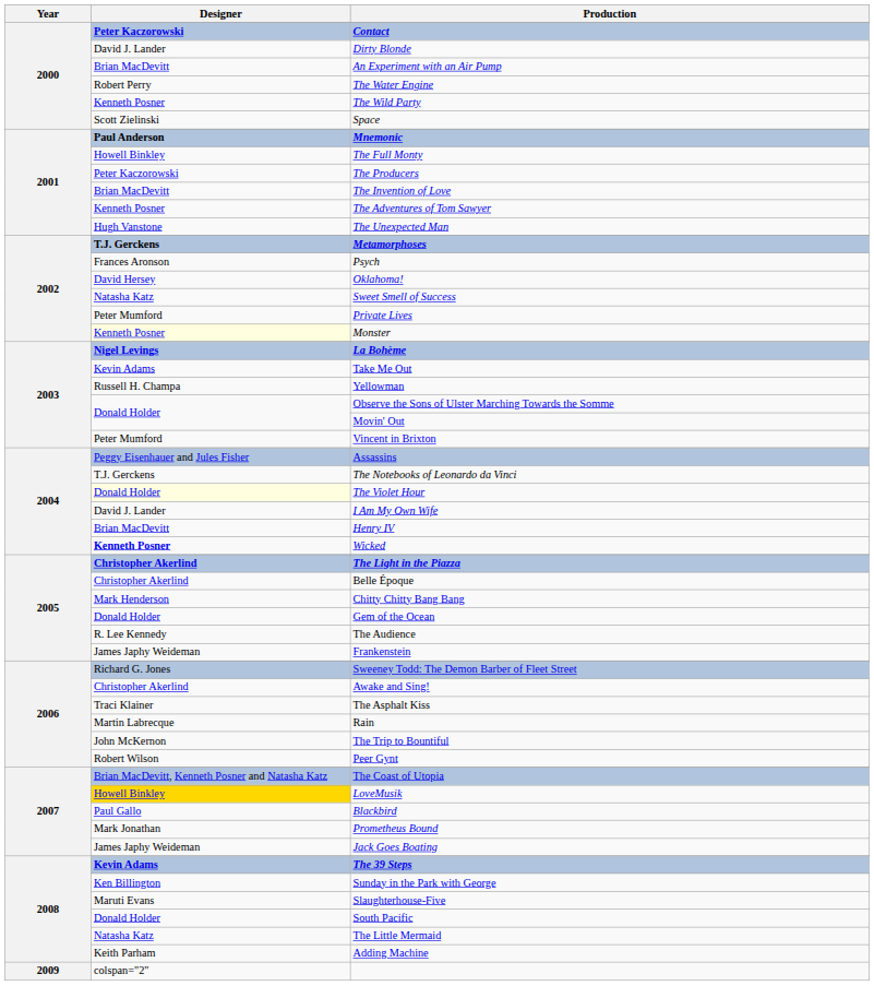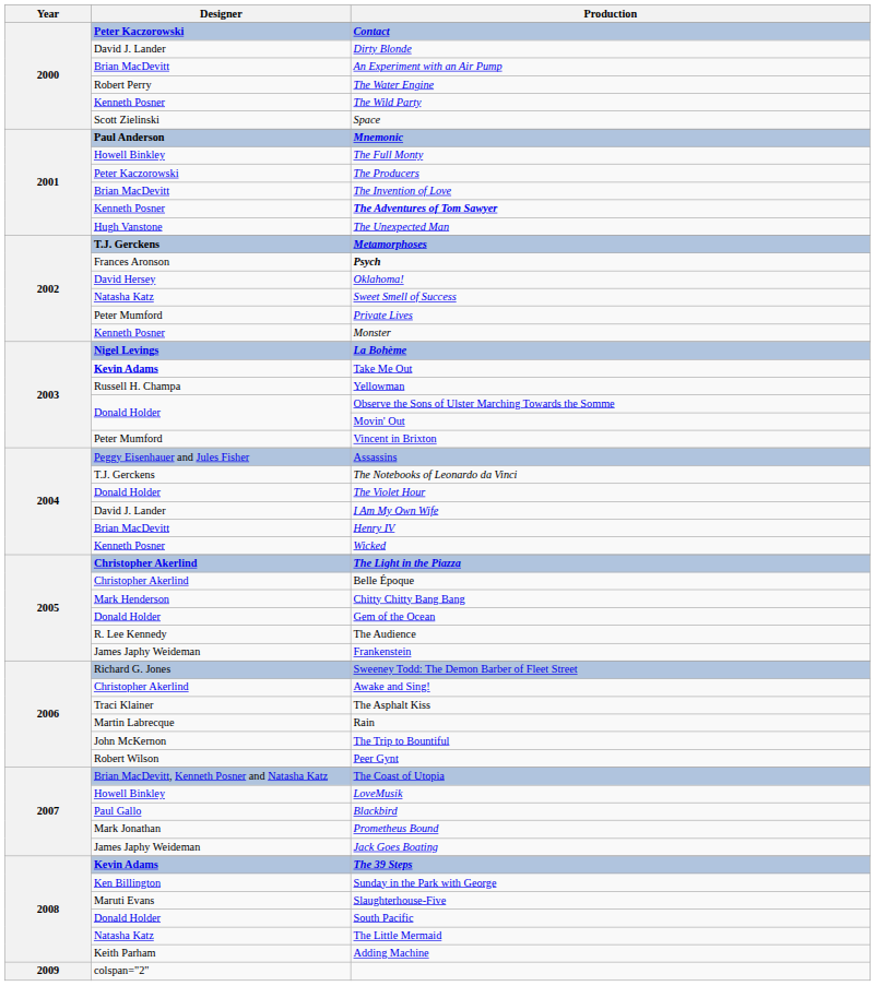The Adventures of Tom Sawyer | Production: normal -> bold
Psych | Production: normal -> bold
Monster | Designer: lightyellow background -> no background
Take Me Out | Designer: normal -> bold
The Violet Hour | Designer: lightyellow background -> no background
Wicked | Designer: bold -> normal
LoveMusik | Designer: gold background -> no background
